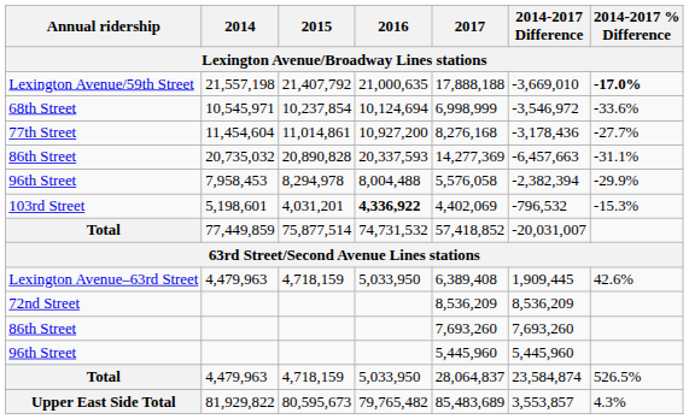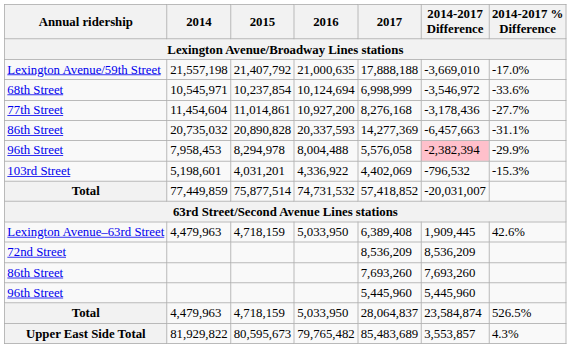Lexington Avenue/59th Street | 2014-2017 % Difference: bold -> normal
96th Street / 7,958,453 | 2014-2017 Difference: no background -> pink background
103rd Street | 2016: bold -> normal
